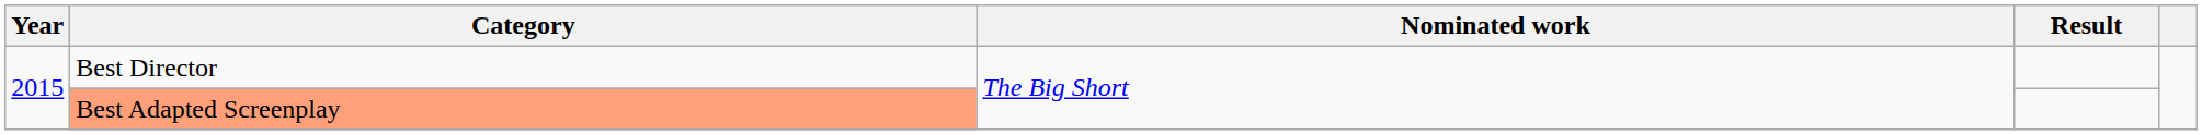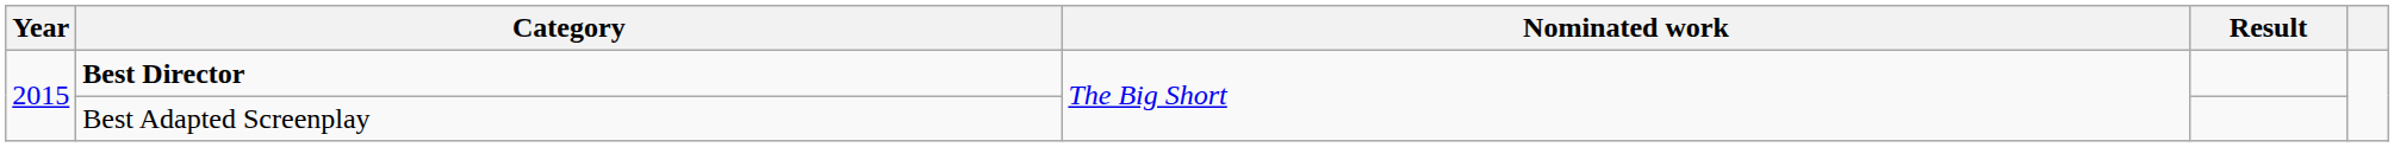Best Director | Category: normal -> bold
Best Adapted Screenplay | Category: lightsalmon background -> no background
